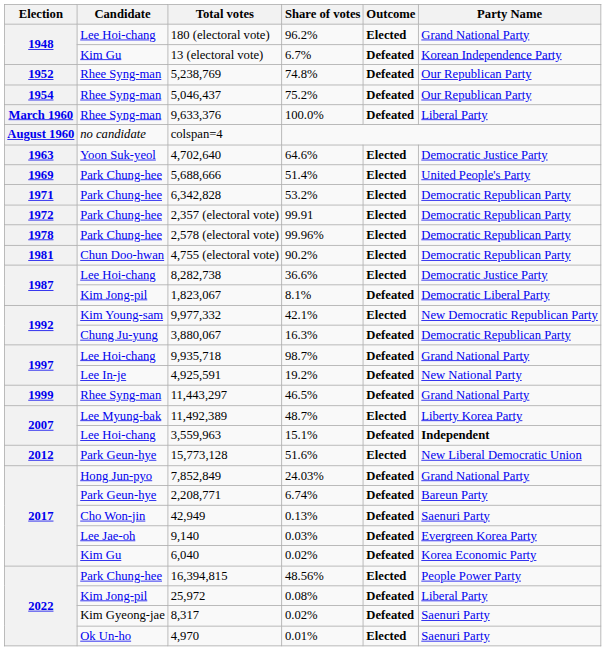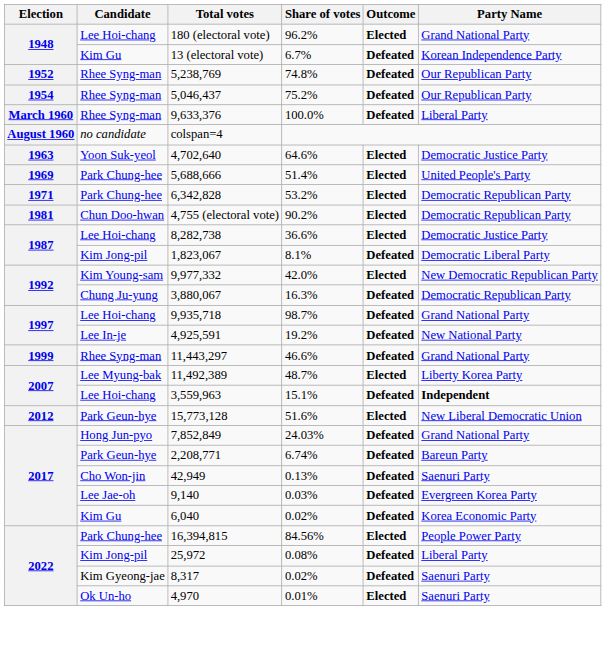- row: 1972 | Park Chung-hee | 2,357 (electoral vote) | 99.91 | Elected | Democratic Republican Party
- row: 1978 | Park Chung-hee | 2,578 (electoral vote) | 99.96% | Elected | Democratic Republican Party
9,977,332 | Share of votes: 42.1% -> 42.0%
11,443,297 | Share of votes: 46.5% -> 46.6%
16,394,815 | Share of votes: 48.56% -> 84.56%
